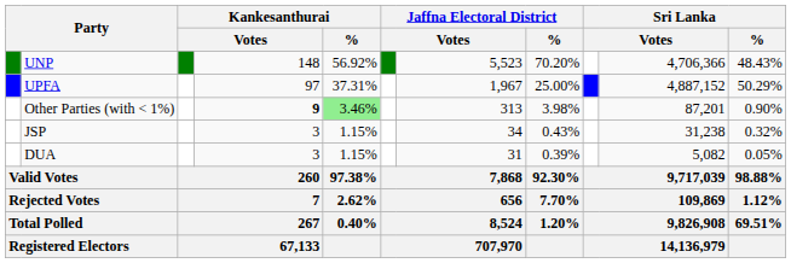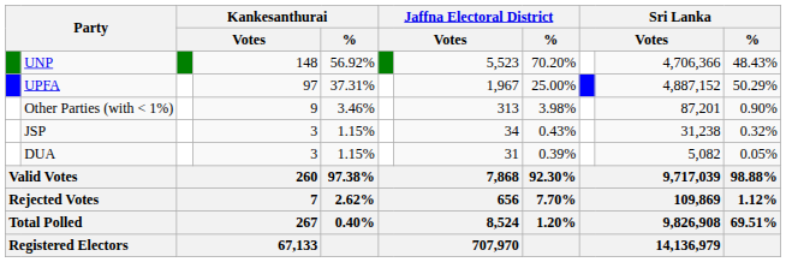Other Parties (with < 1%) | column 4: bold -> normal
Other Parties (with < 1%) | Kankesanthurai / %: lightgreen background -> no background
